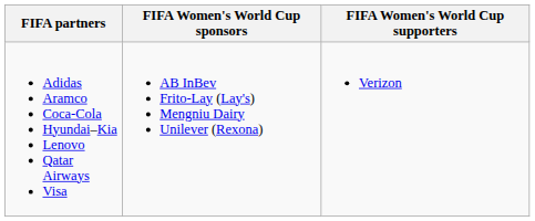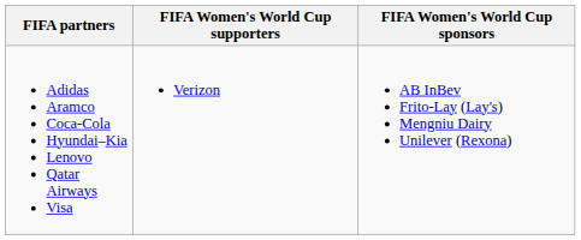columns swapped: FIFA Women's World Cup sponsors <-> FIFA Women's World Cup supporters
